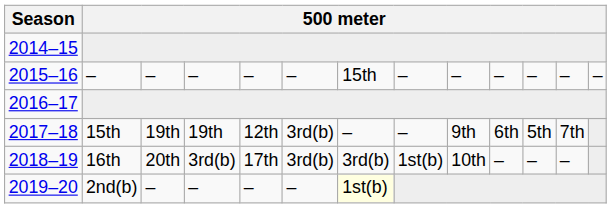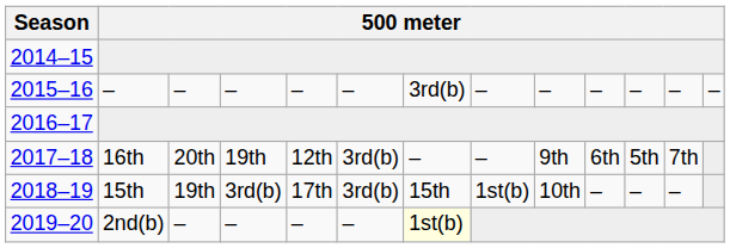2015–16 | column 7: 15th -> 3rd(b)
2017–18 | column 2: 15th -> 16th
2017–18 | column 3: 19th -> 20th
2018–19 | column 2: 16th -> 15th
2018–19 | column 3: 20th -> 19th
2018–19 | column 7: 3rd(b) -> 15th
